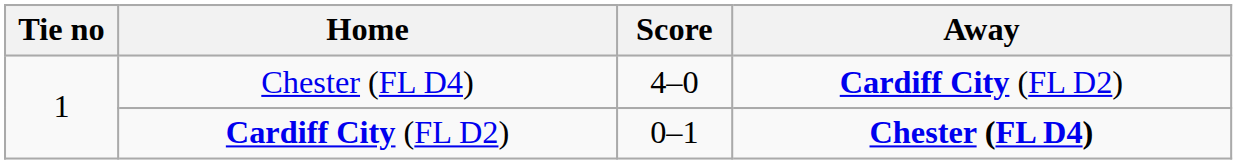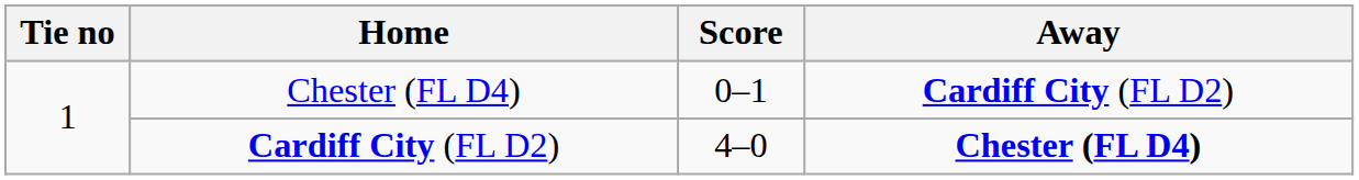row 2 | Score: 4–0 -> 0–1
row 3 | Score: 0–1 -> 4–0
